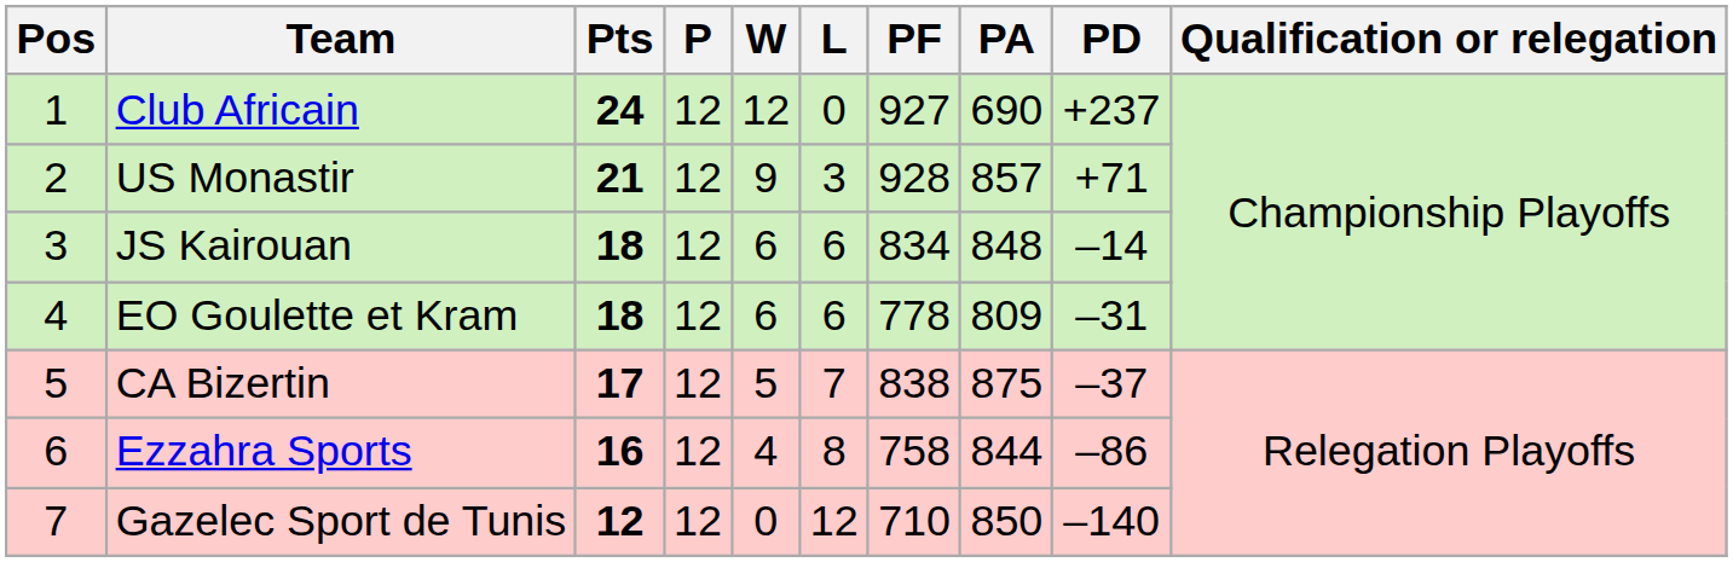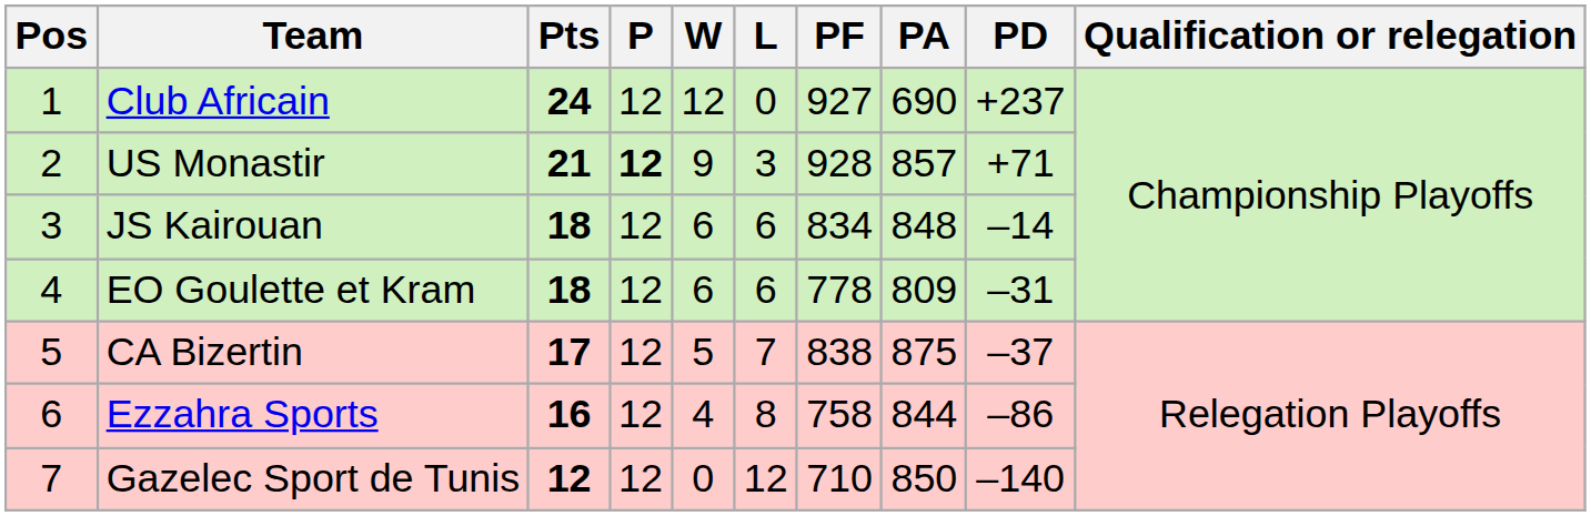US Monastir | P: normal -> bold
